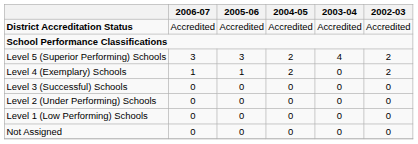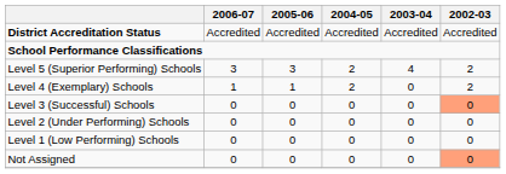Level 3 (Successful) Schools | 2002-03: no background -> lightsalmon background
Not Assigned | 2002-03: no background -> lightsalmon background
